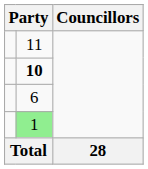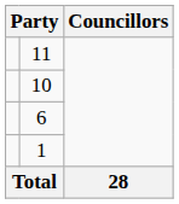10 | column 2: bold -> normal
1 | column 2: lightgreen background -> no background
